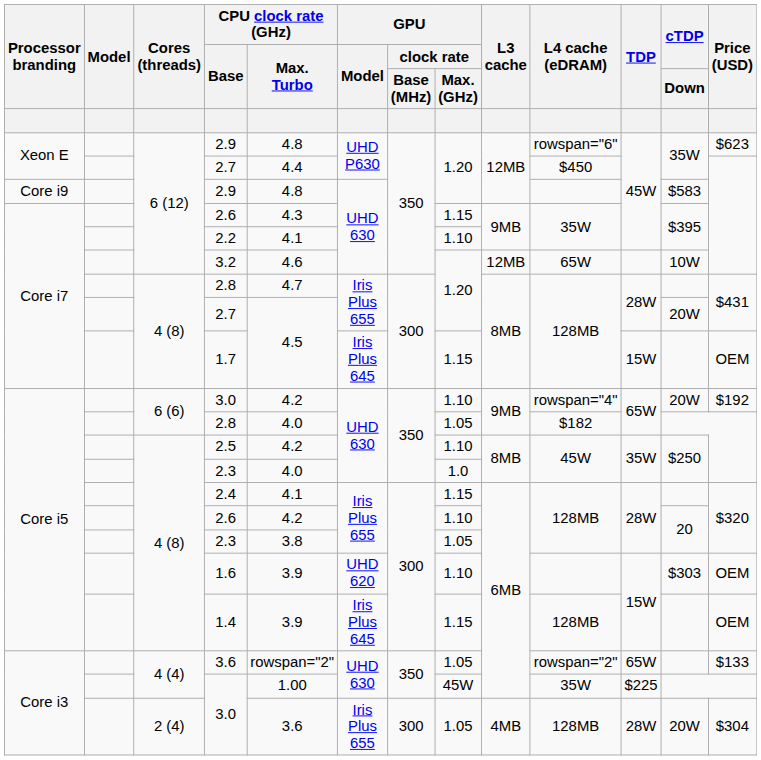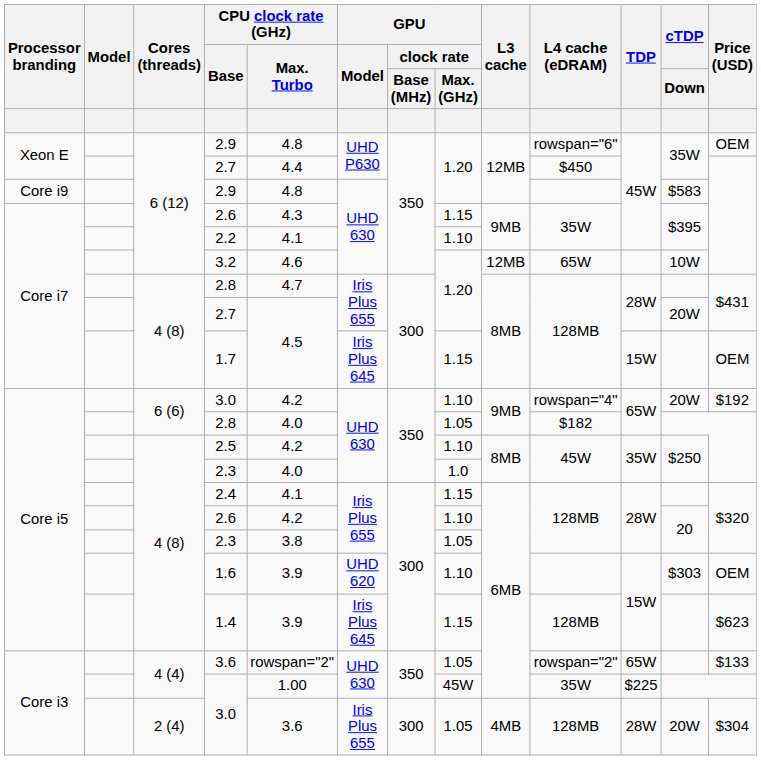Xeon E / 2.9 | Price (USD): $623 -> OEM
1.4 | Price (USD): OEM -> $623
